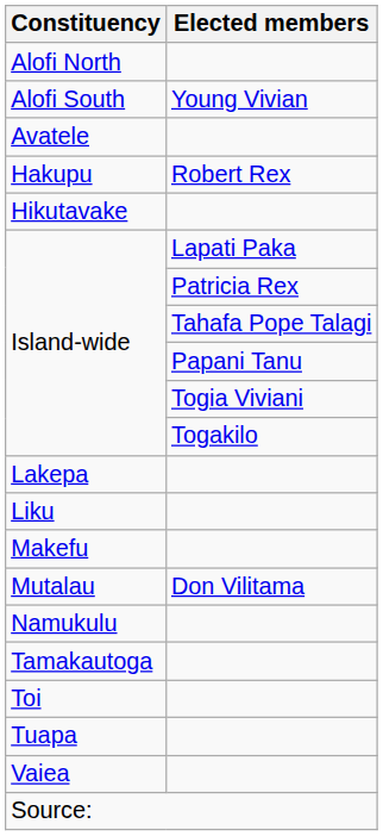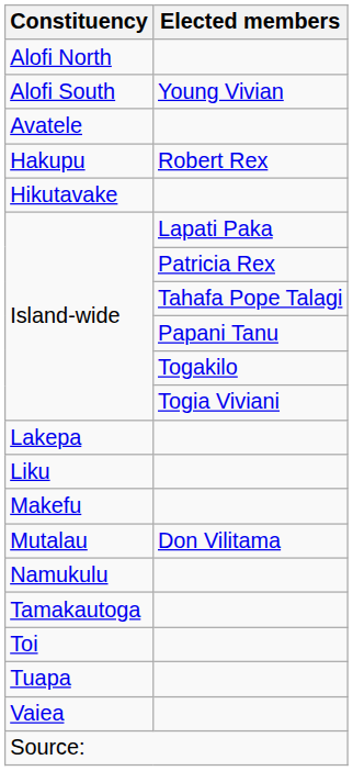row 11 | Elected members: Togia Viviani -> Togakilo
row 12 | Elected members: Togakilo -> Togia Viviani
